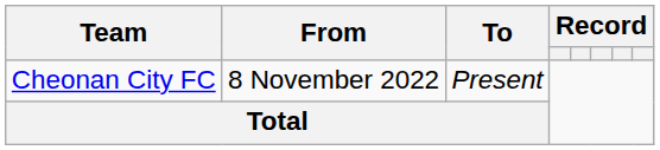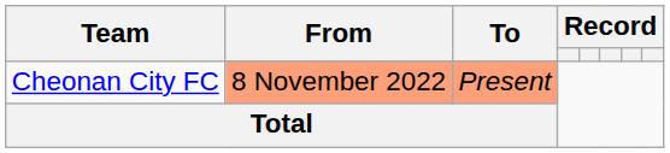Cheonan City FC | From: no background -> lightsalmon background
Cheonan City FC | To: no background -> lightsalmon background
